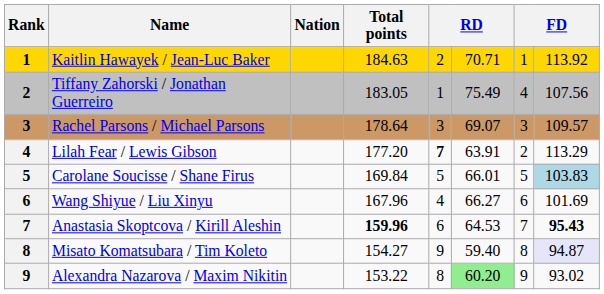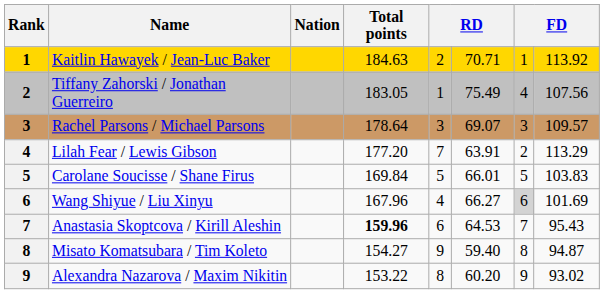Lilah Fear / Lewis Gibson | column 5: bold -> normal
Carolane Soucisse / Shane Firus | column 8: lightblue background -> no background
Wang Shiyue / Liu Xinyu | column 7: no background -> lightgrey background
Anastasia Skoptcova / Kirill Aleshin | column 8: bold -> normal
Misato Komatsubara / Tim Koleto | column 8: lavender background -> no background
Alexandra Nazarova / Maxim Nikitin | column 6: lightgreen background -> no background
